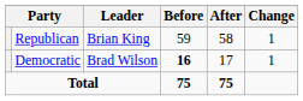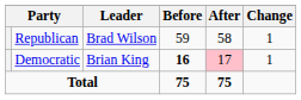Republican | Leader: Brian King -> Brad Wilson
Democratic | Leader: Brad Wilson -> Brian King
Democratic | After: no background -> pink background
